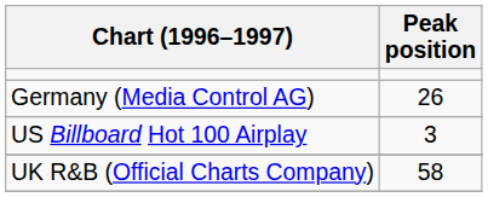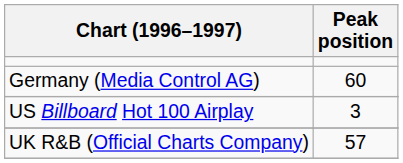row 3 | Peak position: 26 -> 60
row 5 | Peak position: 58 -> 57
